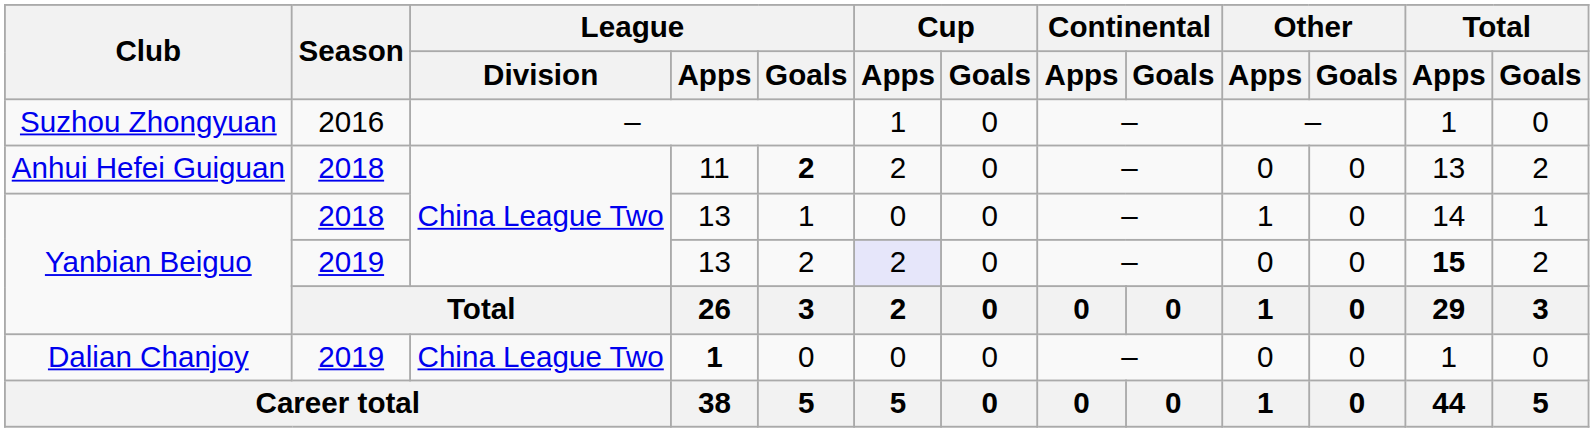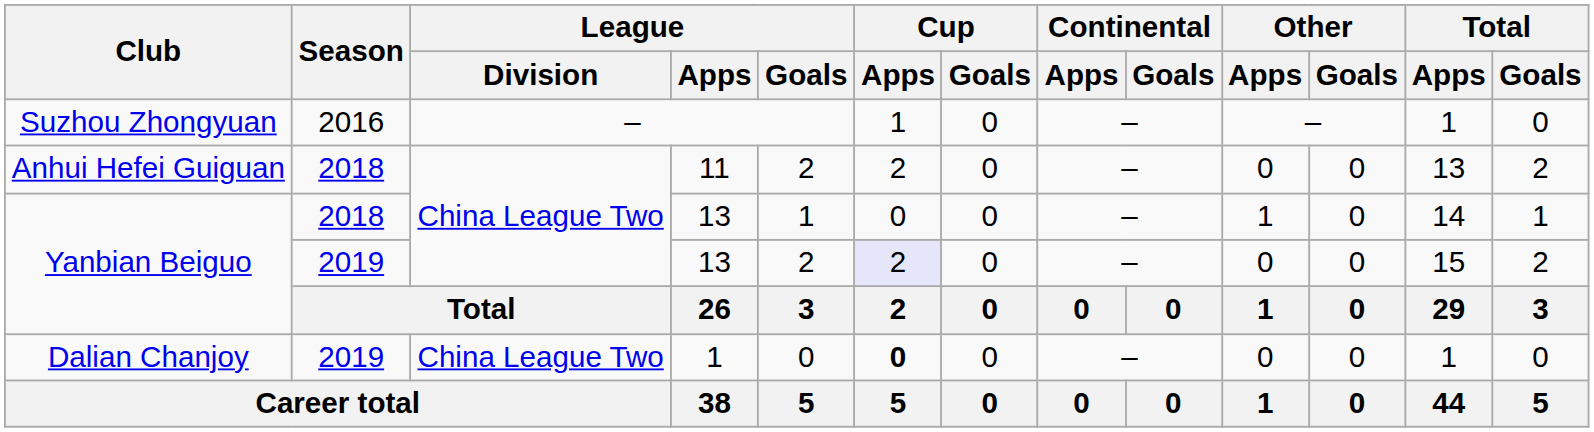Anhui Hefei Guiguan | League / Goals: bold -> normal
Yanbian Beiguo / 2019 | Total / Apps: bold -> normal
Dalian Chanjoy | League / Apps: bold -> normal
Dalian Chanjoy | Cup / Apps: normal -> bold
